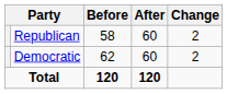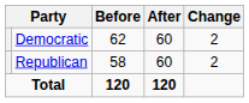rows swapped: Democratic <-> Republican
